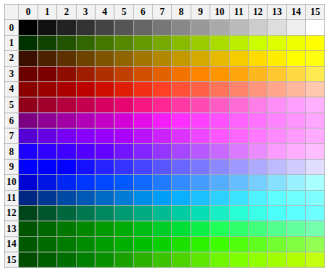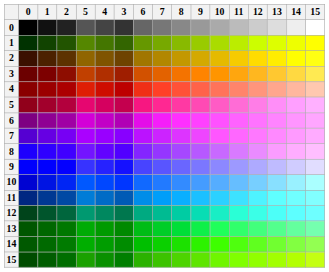columns swapped: 3 <-> 5
